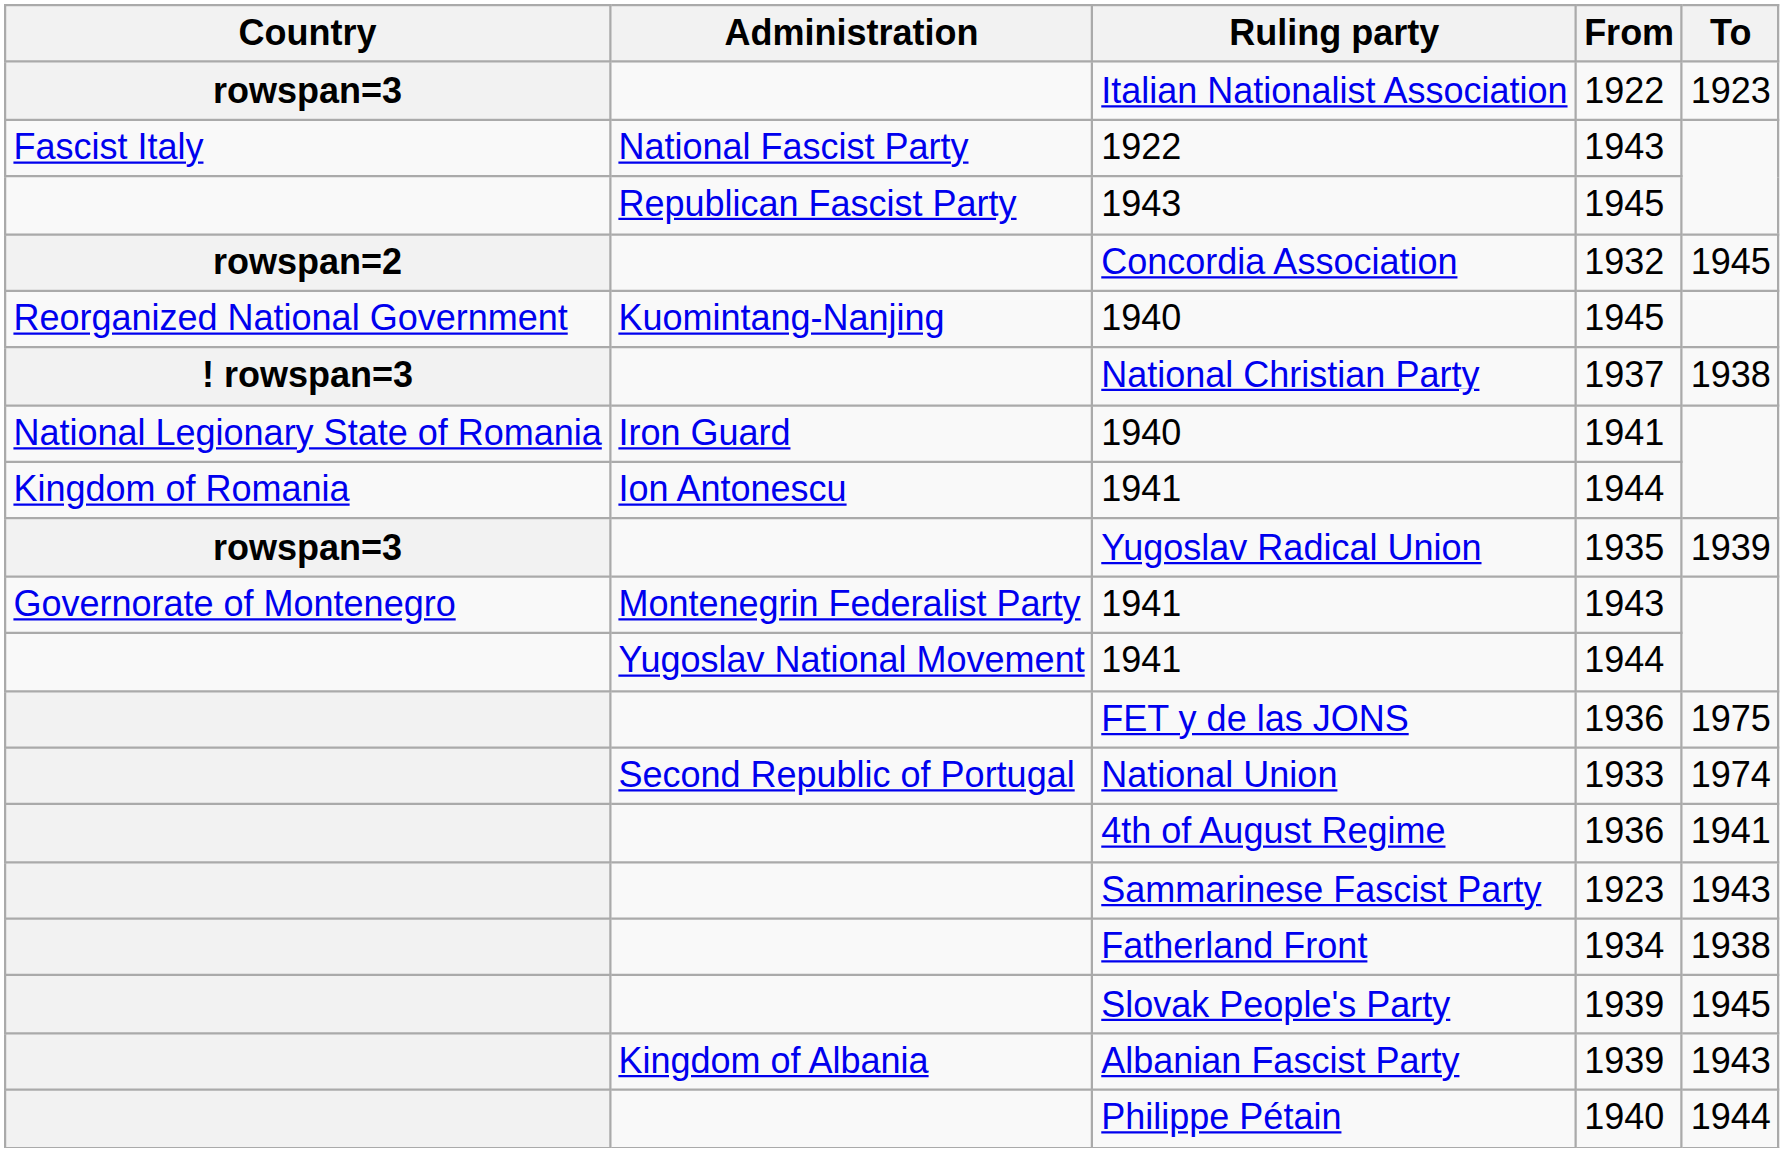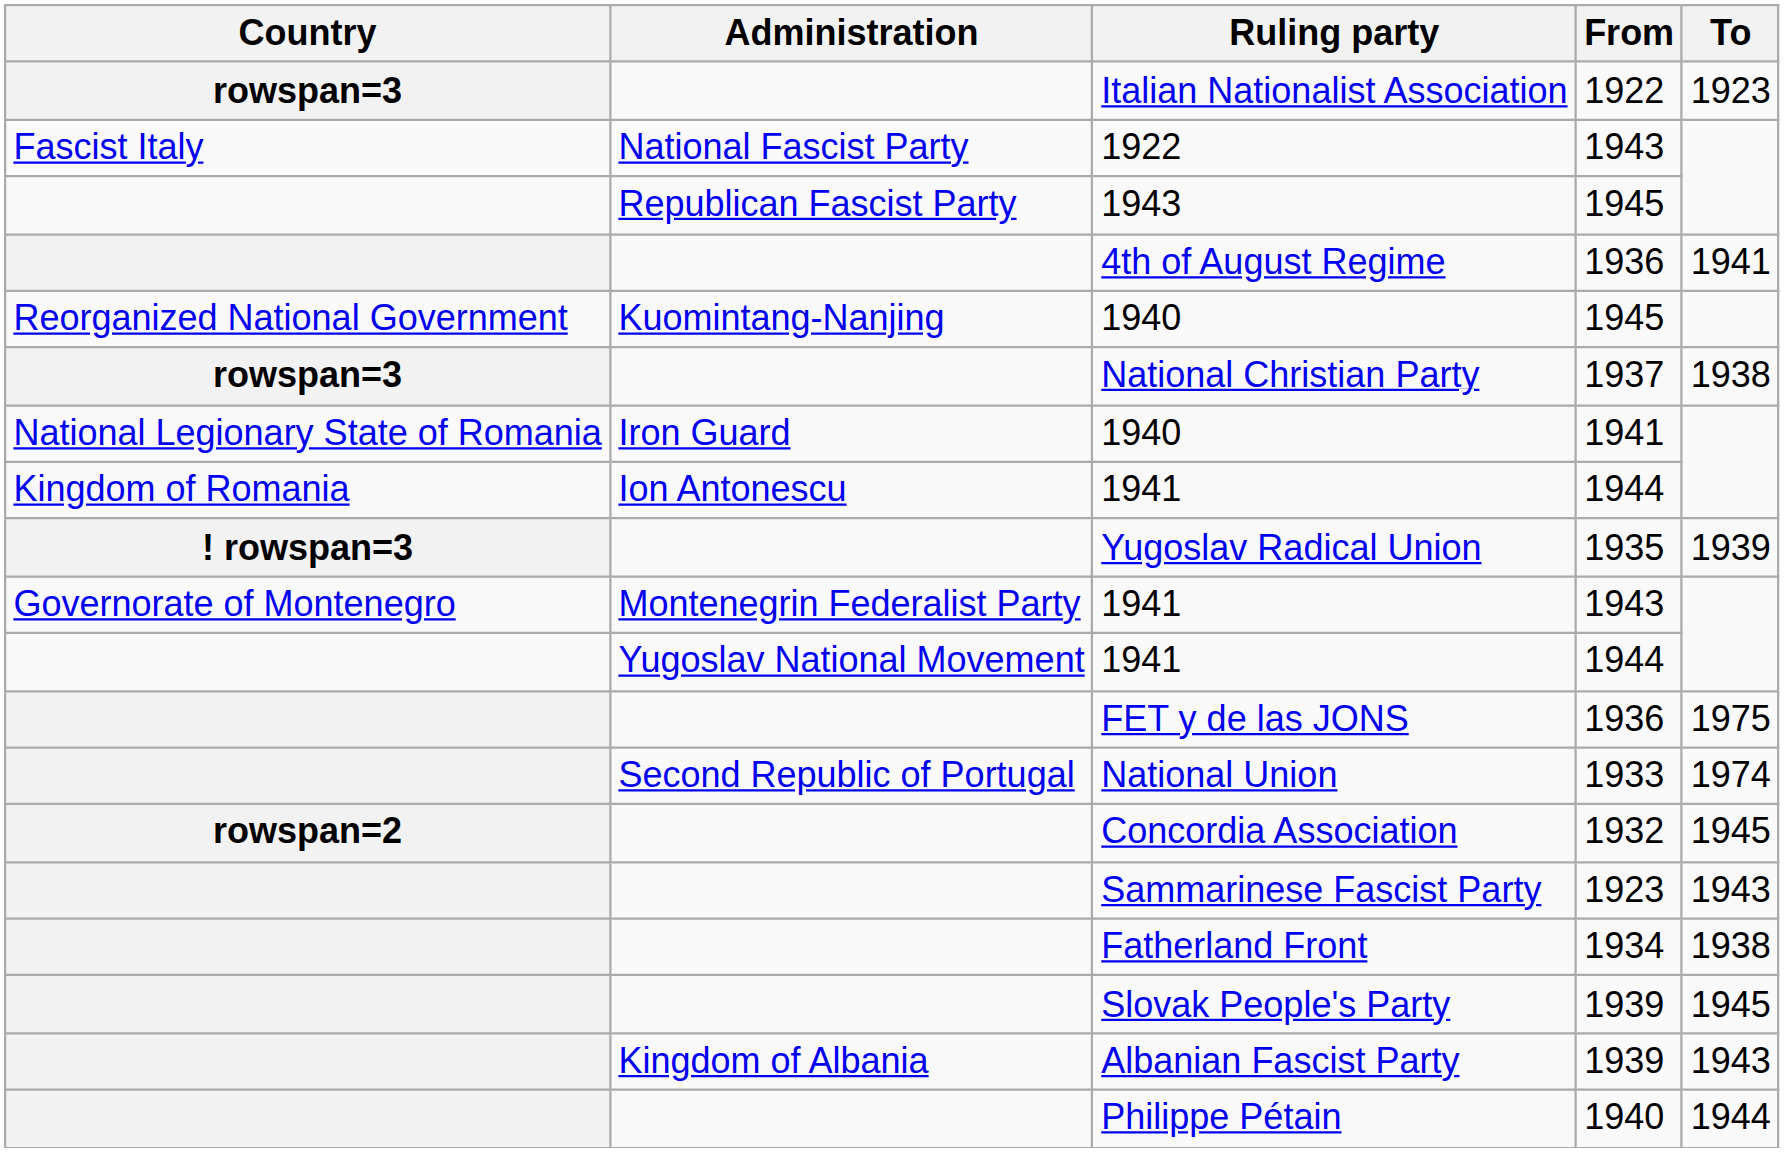rows swapped: Concordia Association <-> 4th of August Regime
National Christian Party | Country: ! rowspan=3 -> rowspan=3
Yugoslav Radical Union | Country: rowspan=3 -> ! rowspan=3
